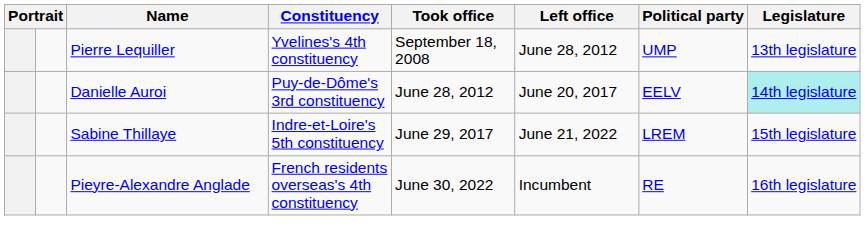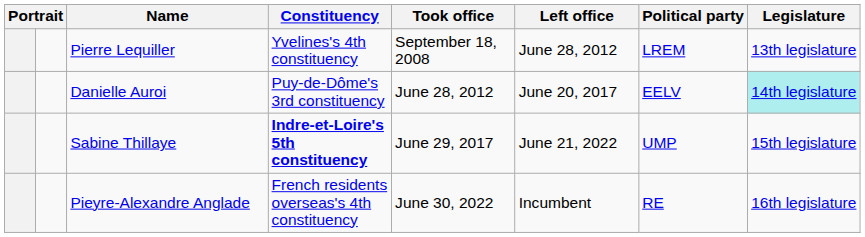Pierre Lequiller | Political party: UMP -> LREM
Sabine Thillaye | Constituency: normal -> bold
Sabine Thillaye | Political party: LREM -> UMP
